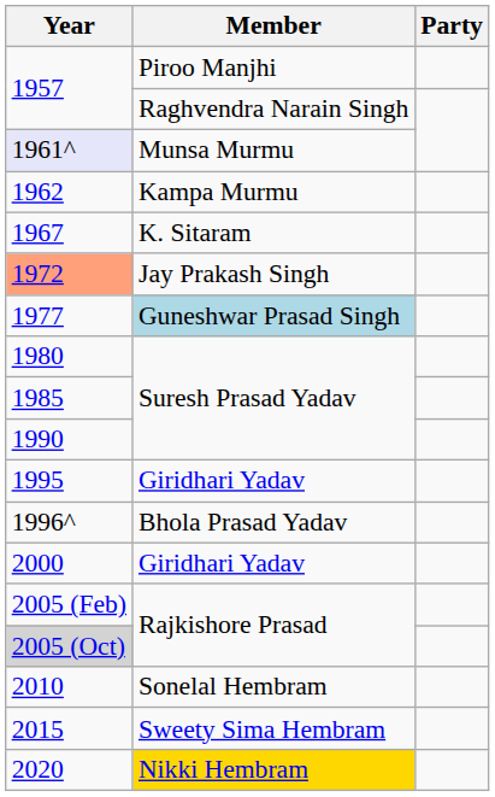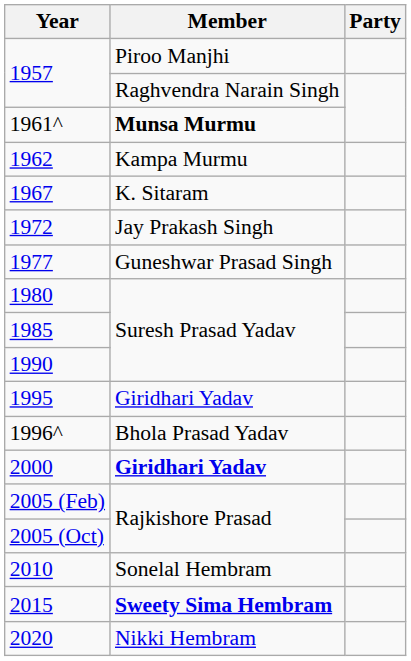1961^ | Year: lavender background -> no background
1961^ | Member: normal -> bold
1972 | Year: lightsalmon background -> no background
1977 | Member: lightblue background -> no background
2000 | Member: normal -> bold
2005 (Oct) | Year: lightgrey background -> no background
2015 | Member: normal -> bold
2020 | Member: gold background -> no background
